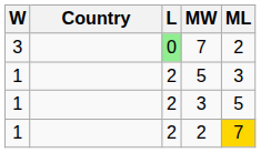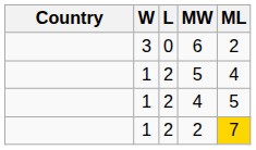columns swapped: Country <-> W
row 2 | L: lightgreen background -> no background
row 2 | MW: 7 -> 6
row 3 | ML: 3 -> 4
row 4 | MW: 3 -> 4
